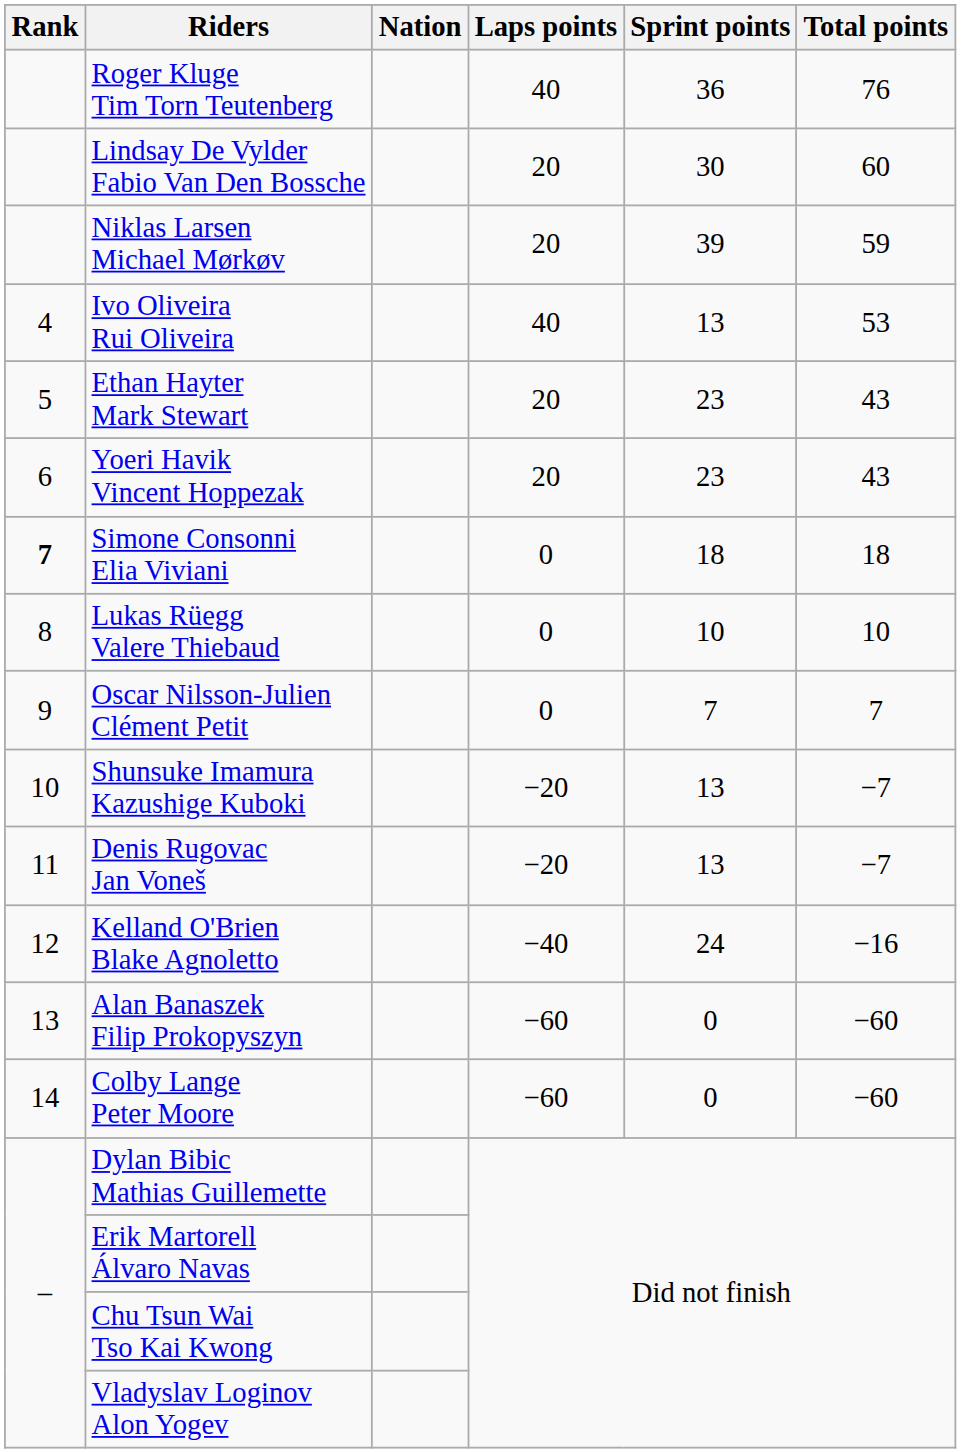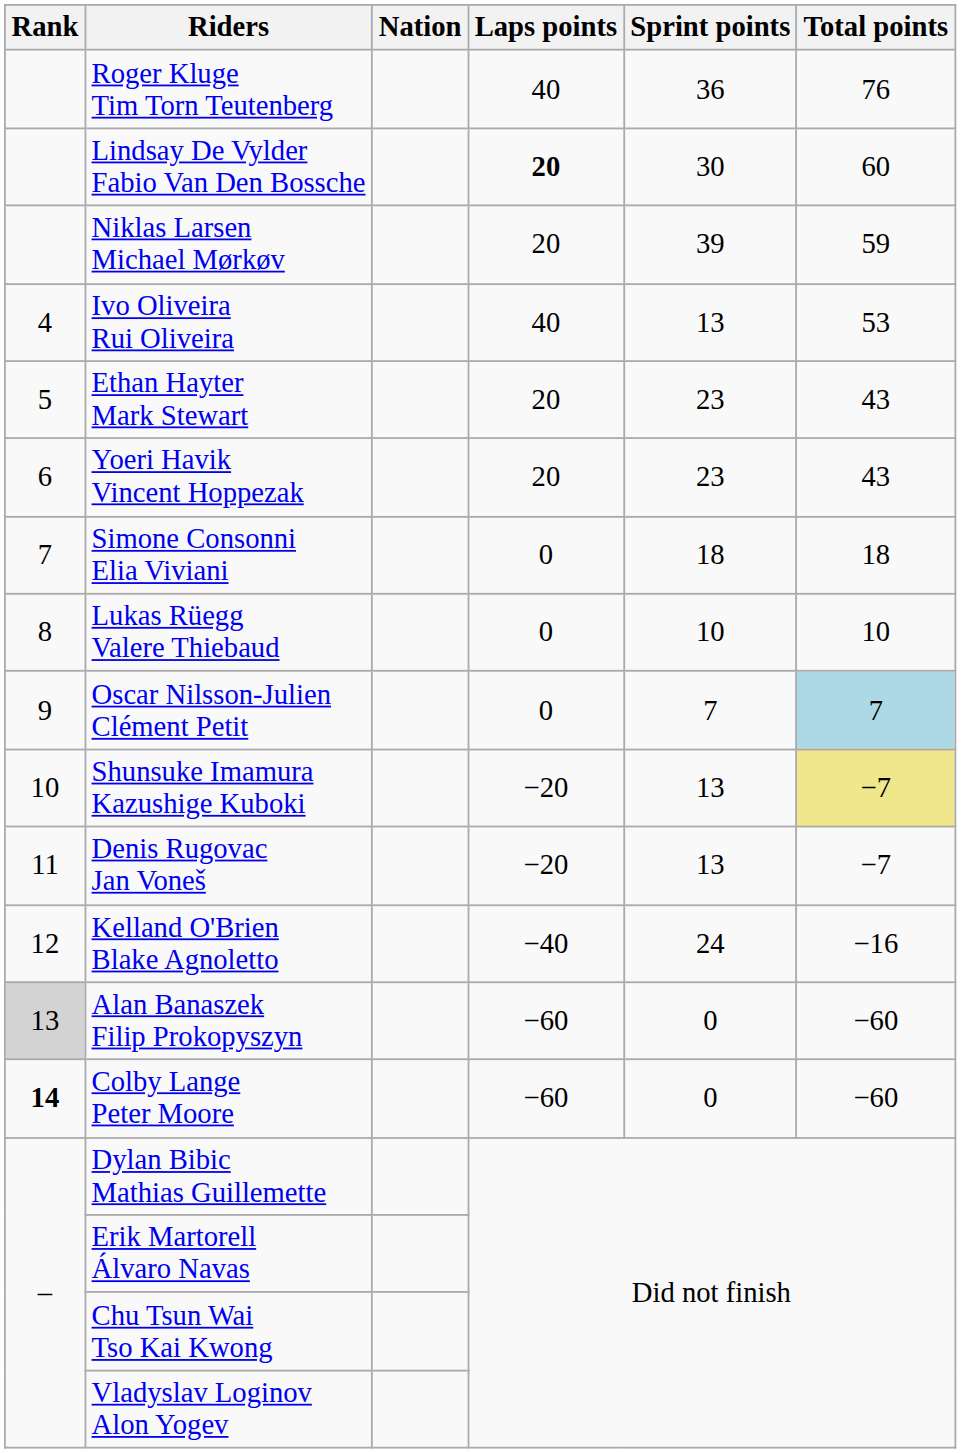Lindsay De Vylder Fabio Van Den Bossche | Laps points: normal -> bold
Simone Consonni Elia Viviani | Rank: bold -> normal
Oscar Nilsson-Julien Clément Petit | Total points: no background -> lightblue background
Shunsuke Imamura Kazushige Kuboki | Total points: no background -> khaki background
Alan Banaszek Filip Prokopyszyn | Rank: no background -> lightgrey background
Colby Lange Peter Moore | Rank: normal -> bold
